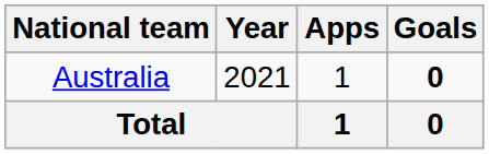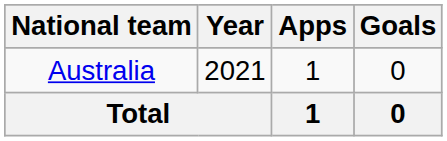Australia | Goals: bold -> normal
